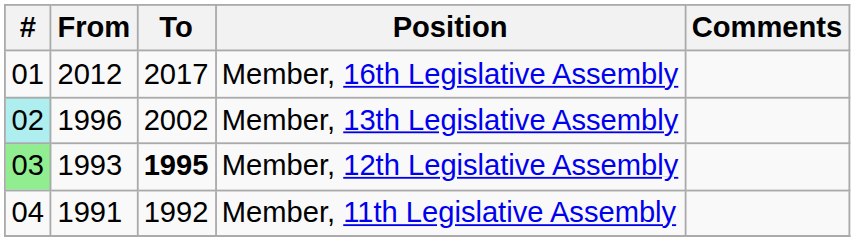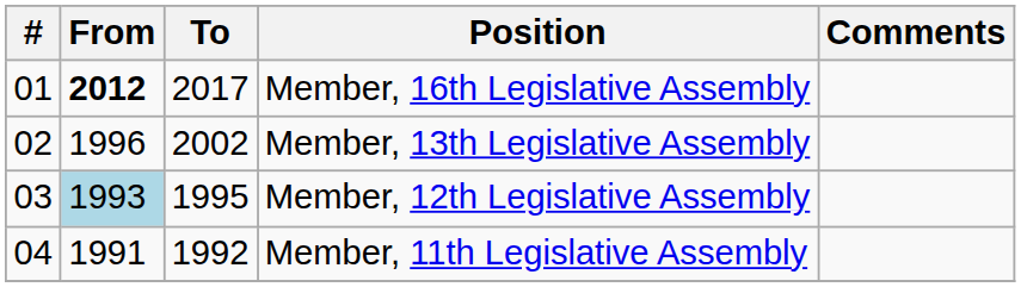Member, 16th Legislative Assembly | From: normal -> bold
Member, 13th Legislative Assembly | #: paleturquoise background -> no background
Member, 12th Legislative Assembly | #: lightgreen background -> no background
Member, 12th Legislative Assembly | From: no background -> lightblue background
Member, 12th Legislative Assembly | To: bold -> normal
